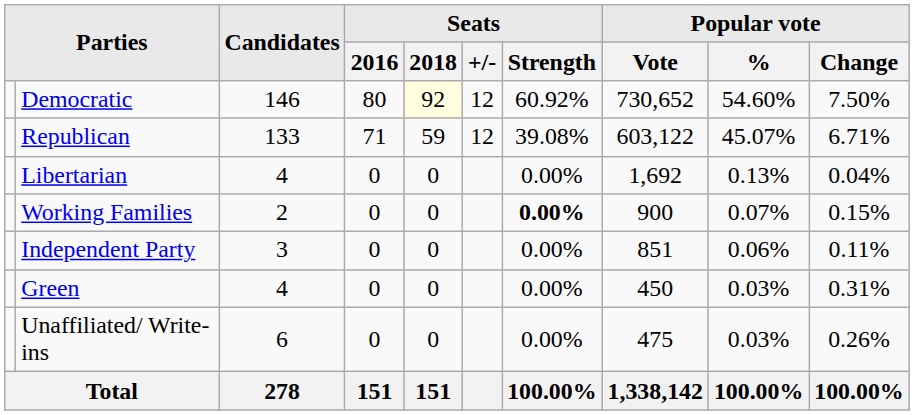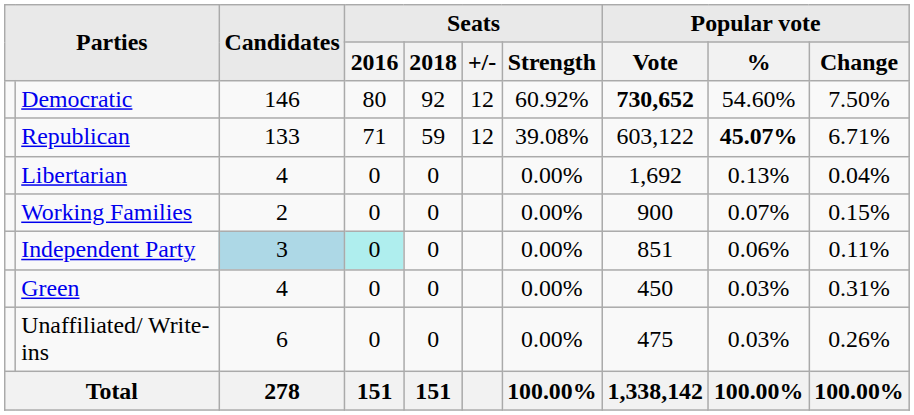Democratic | Seats / 2018: lightyellow background -> no background
Democratic | Popular vote / Vote: normal -> bold
Republican | Popular vote / %: normal -> bold
Working Families | Seats / Strength: bold -> normal
Independent Party | Candidates: no background -> lightblue background
Independent Party | Seats / 2016: no background -> paleturquoise background
